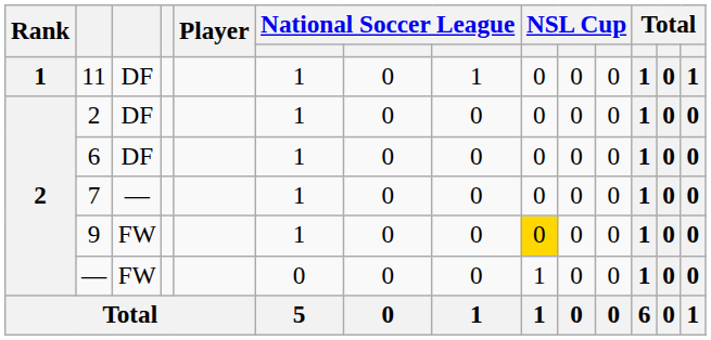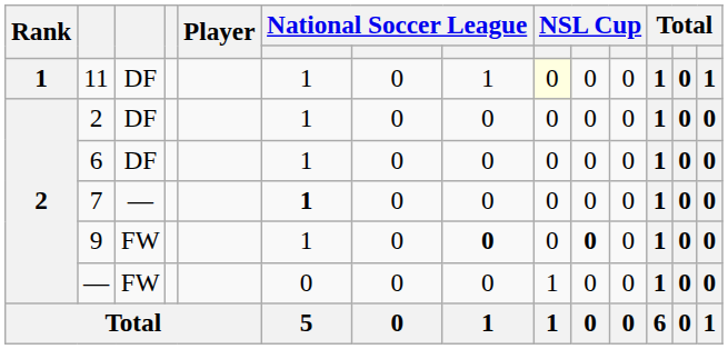11 | column 9: no background -> lightyellow background
7 | column 6: normal -> bold
9 | column 8: normal -> bold
9 | column 9: gold background -> no background
9 | column 10: normal -> bold
